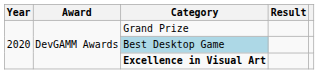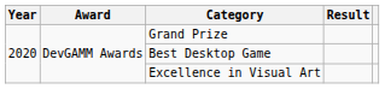Best Desktop Game | Category: lightblue background -> no background
Excellence in Visual Art | Category: bold -> normal
